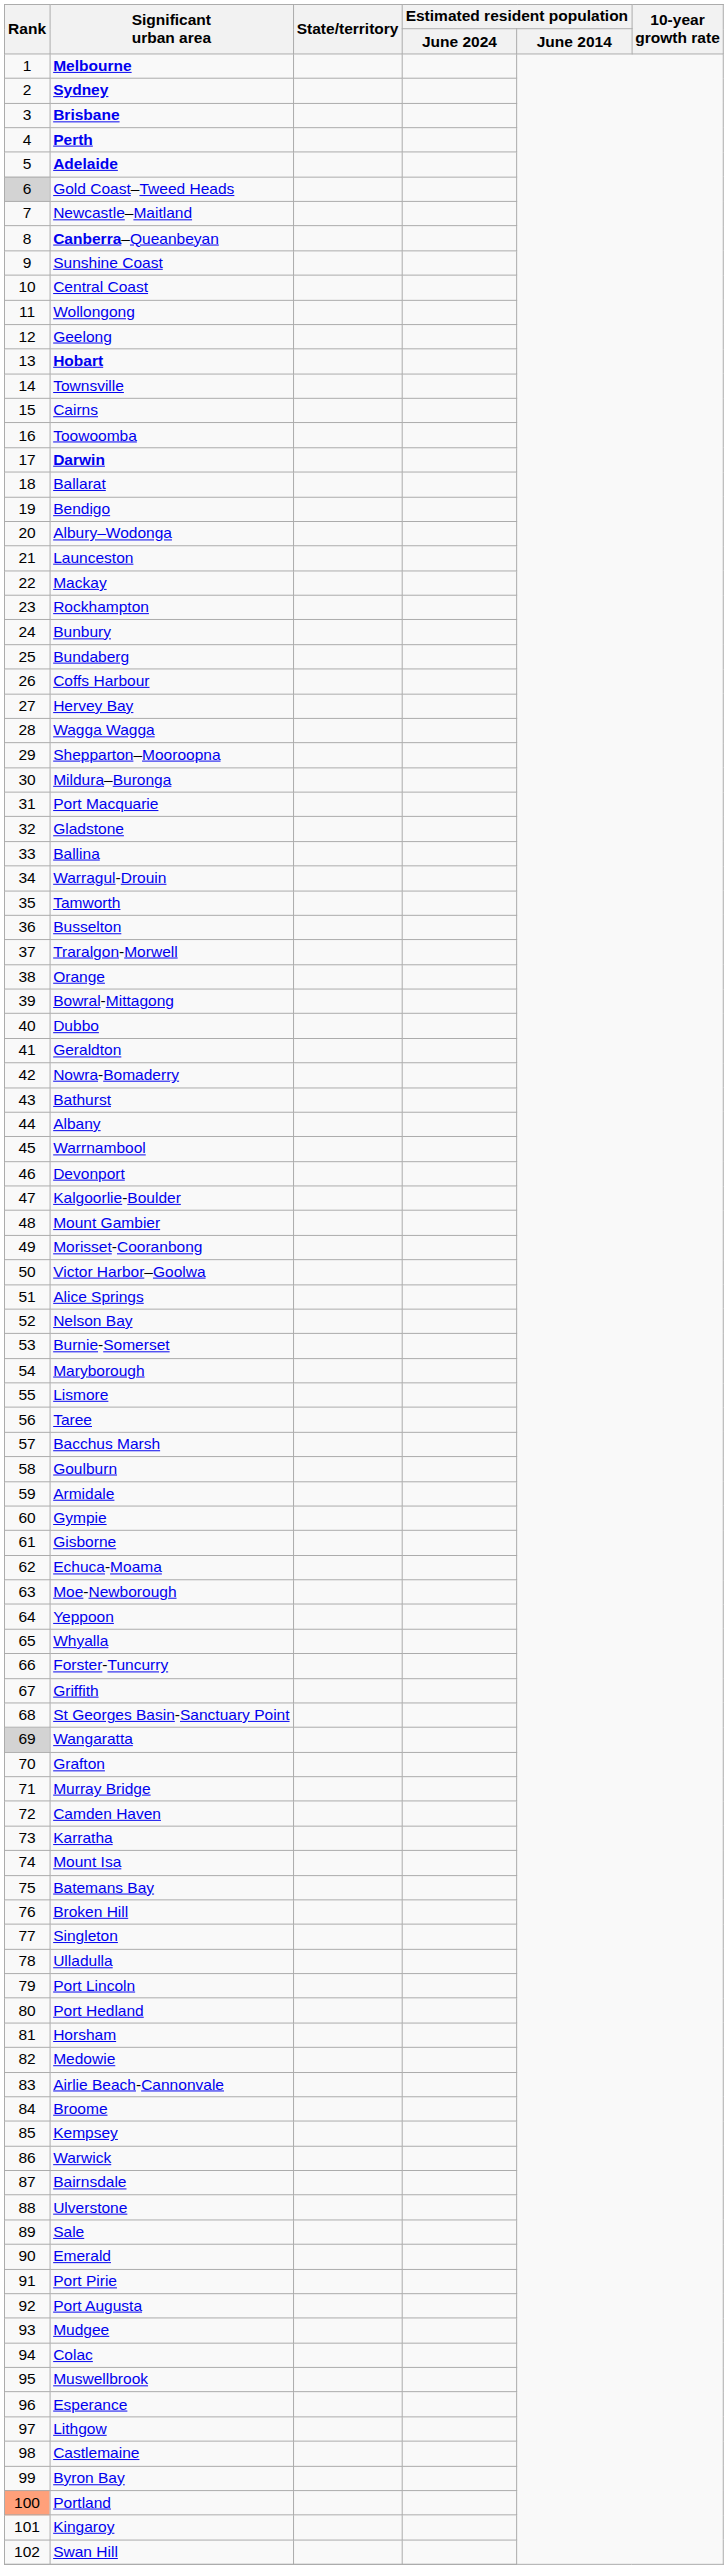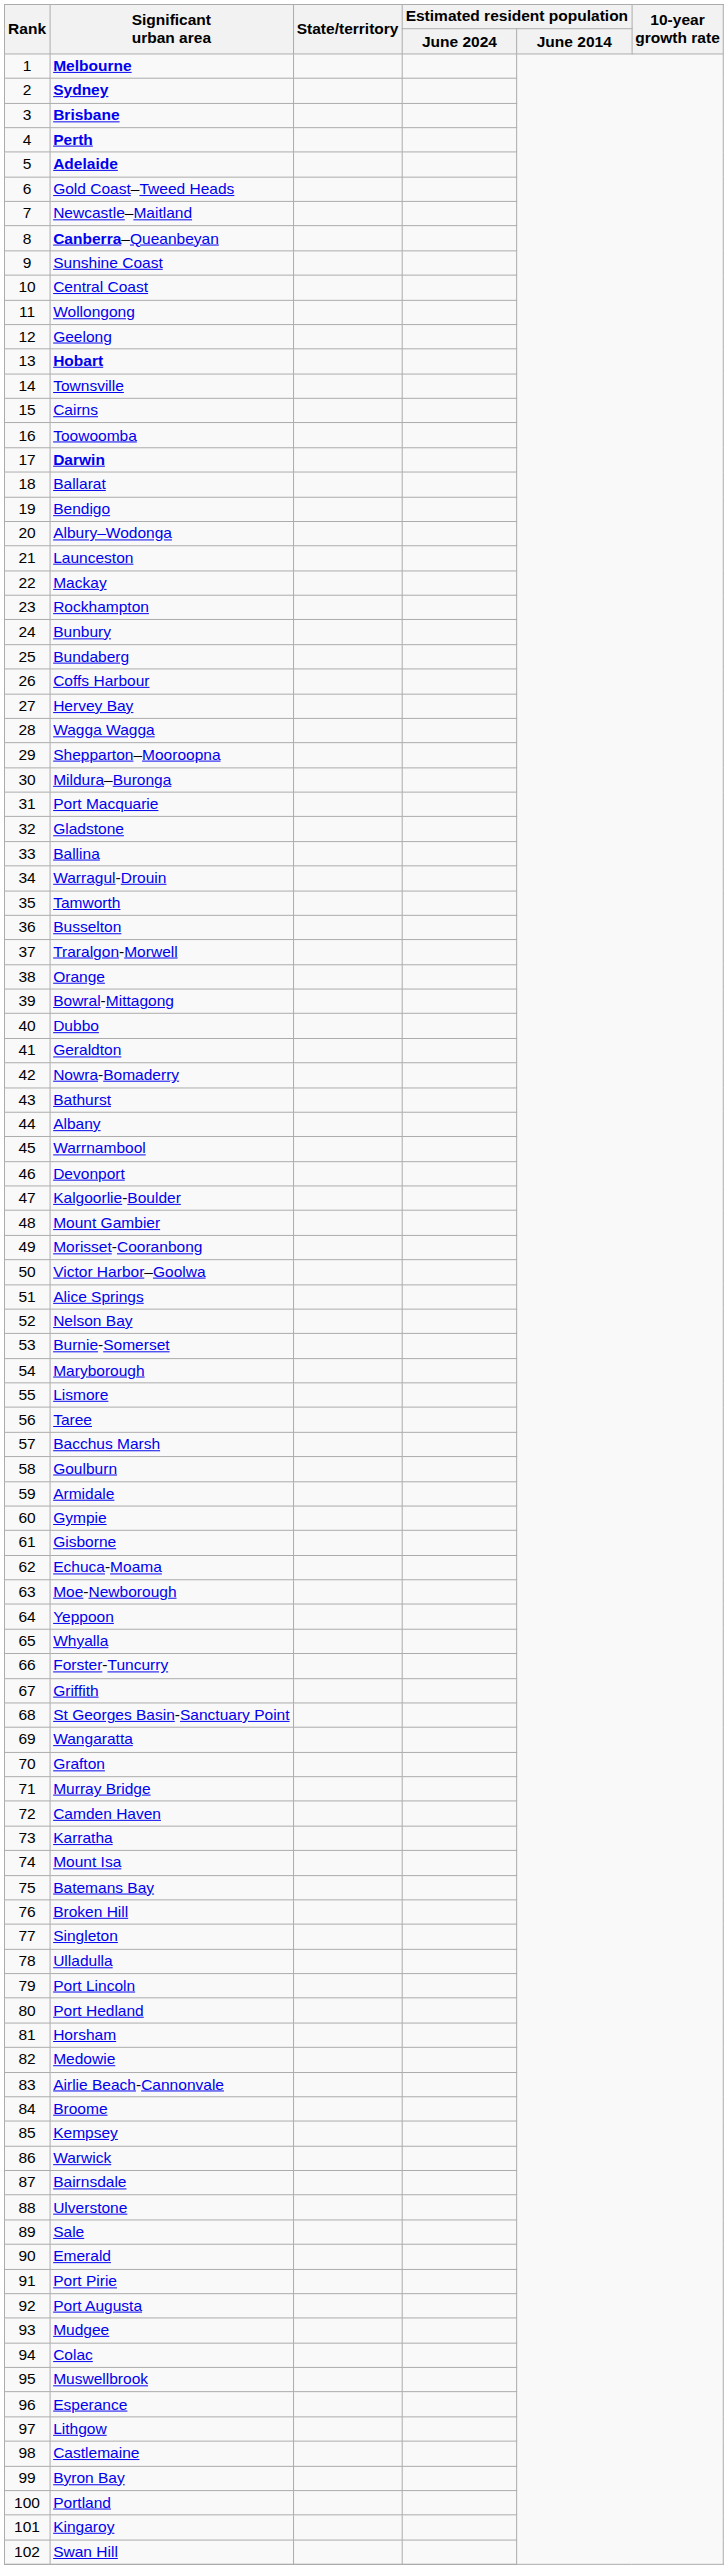Gold Coast–Tweed Heads | Rank: lightgrey background -> no background
Wangaratta | Rank: lightgrey background -> no background
Portland | Rank: lightsalmon background -> no background
